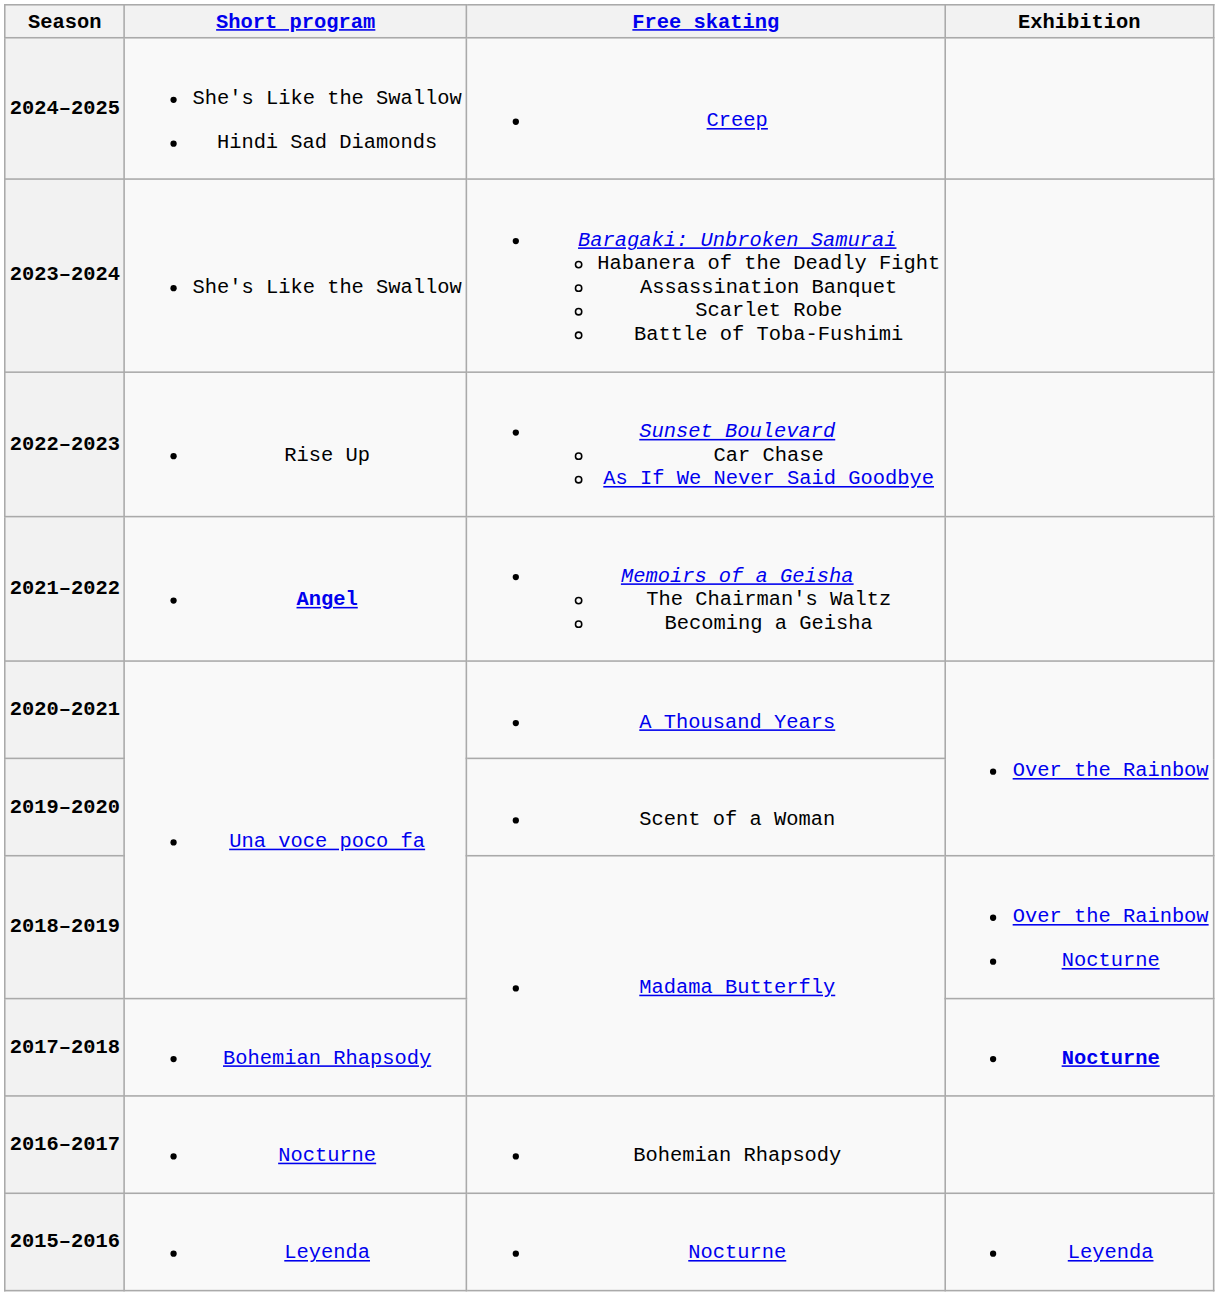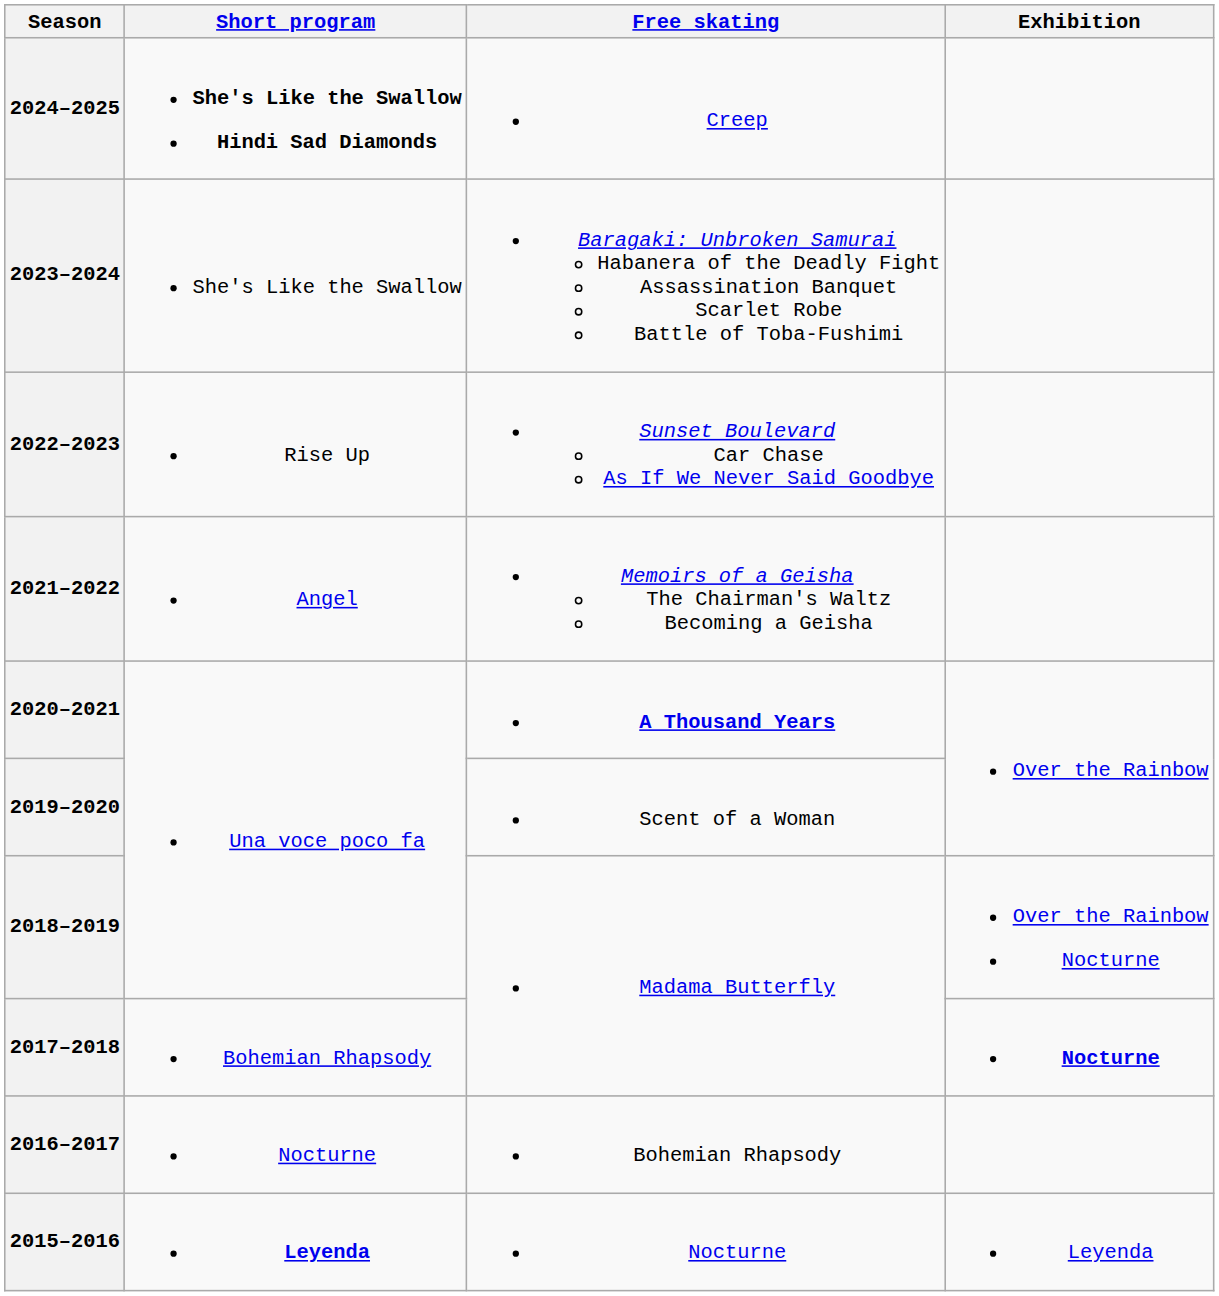2024–2025 | Short program: normal -> bold
2021–2022 | Short program: bold -> normal
2020–2021 | Free skating: normal -> bold
2015–2016 | Short program: normal -> bold
